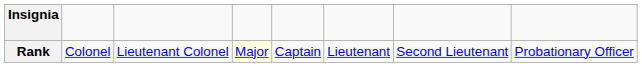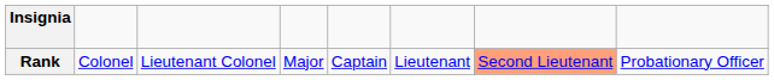Rank | column 4: lightyellow background -> no background
Rank | column 7: no background -> lightsalmon background
